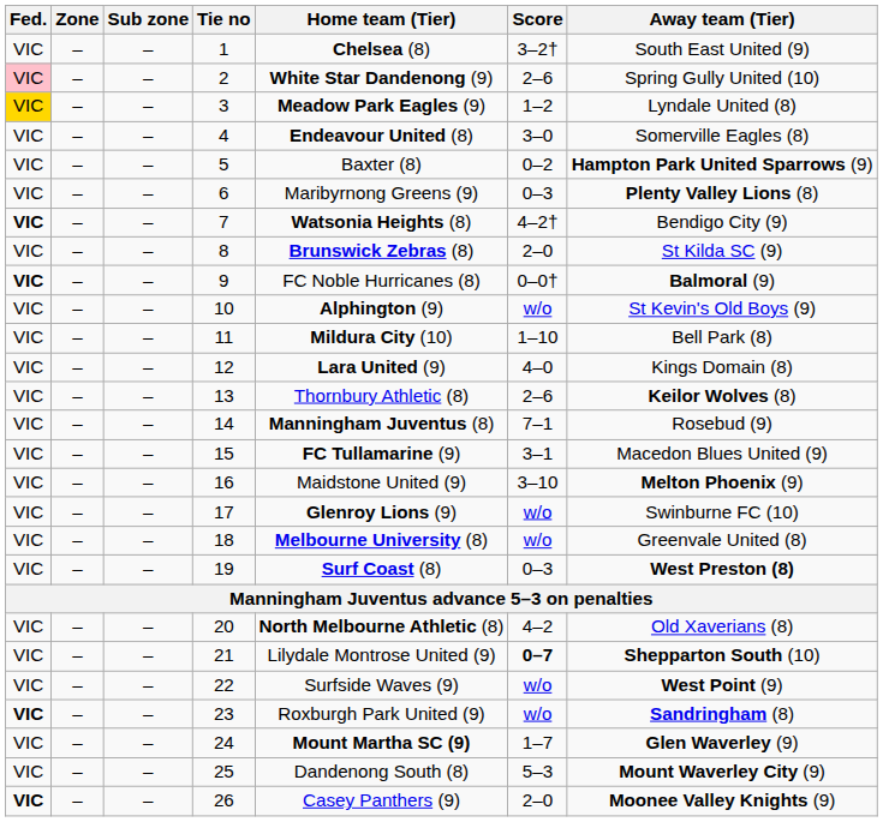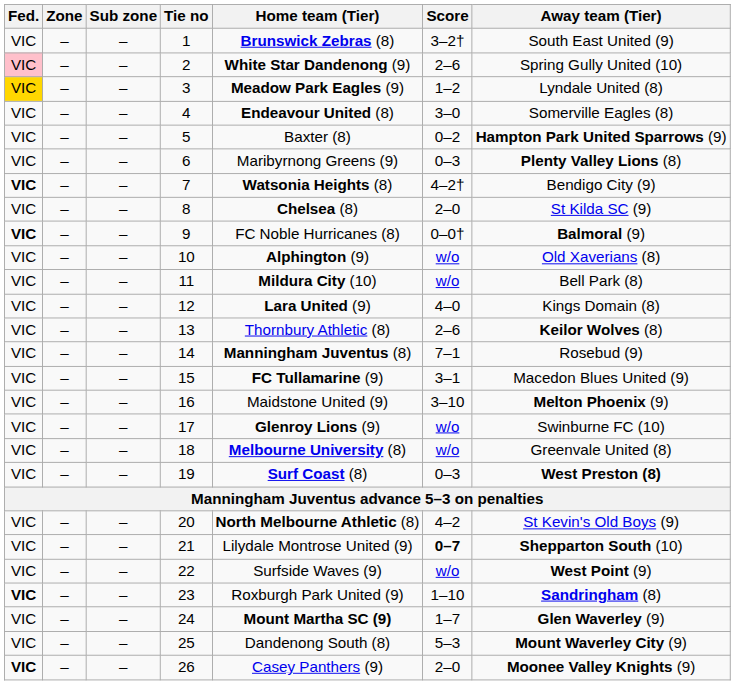1 | Home team (Tier): Chelsea (8) -> Brunswick Zebras (8)
8 | Home team (Tier): Brunswick Zebras (8) -> Chelsea (8)
10 | Away team (Tier): St Kevin's Old Boys (9) -> Old Xaverians (8)
11 | Score: 1–10 -> w/o
20 | Away team (Tier): Old Xaverians (8) -> St Kevin's Old Boys (9)
23 | Score: w/o -> 1–10
